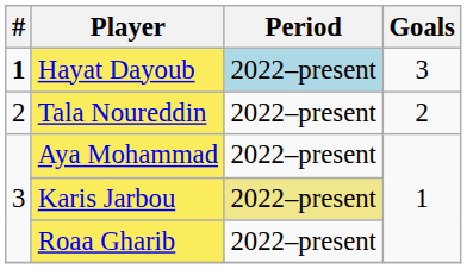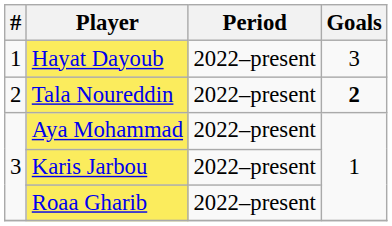Hayat Dayoub | #: bold -> normal
Hayat Dayoub | Period: lightblue background -> no background
Tala Noureddin | Goals: normal -> bold
Karis Jarbou | Period: khaki background -> no background
